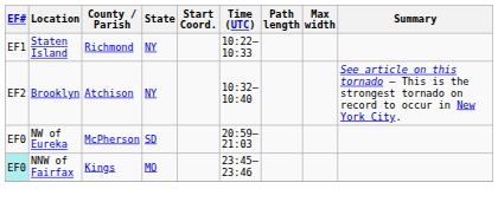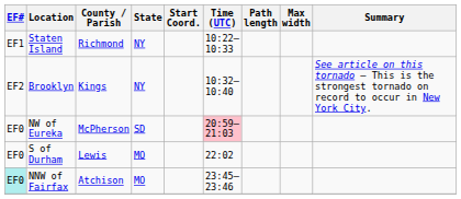Brooklyn | County / Parish: Atchison -> Kings
NW of Eureka | Time (UTC): no background -> pink background
+ row: EF0 | S of Durham | Lewis | MO | 22:02
NNW of Fairfax | County / Parish: Kings -> Atchison
